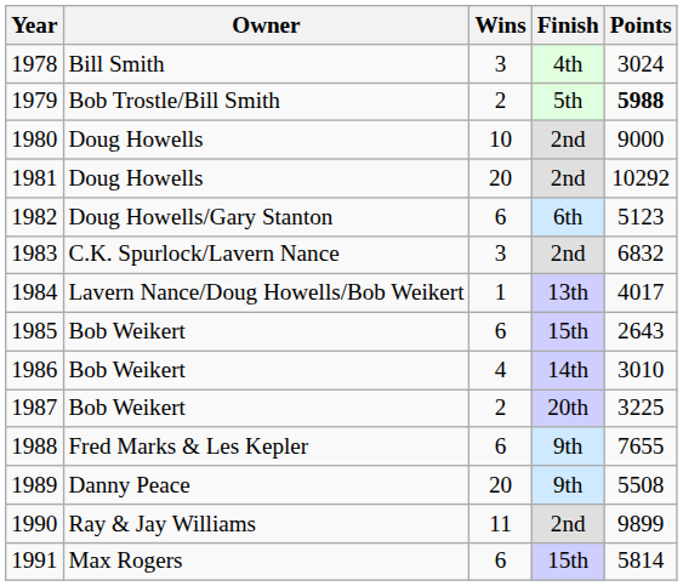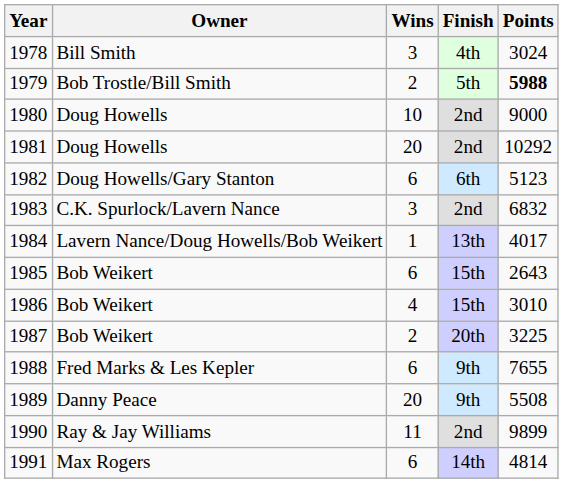1986 | Finish: 14th -> 15th
1991 | Finish: 15th -> 14th
1991 | Points: 5814 -> 4814
